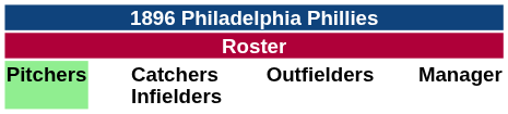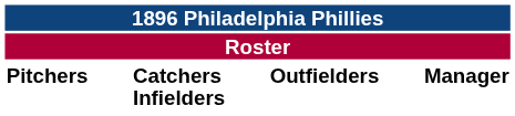Pitchers | column 1: lightgreen background -> no background
